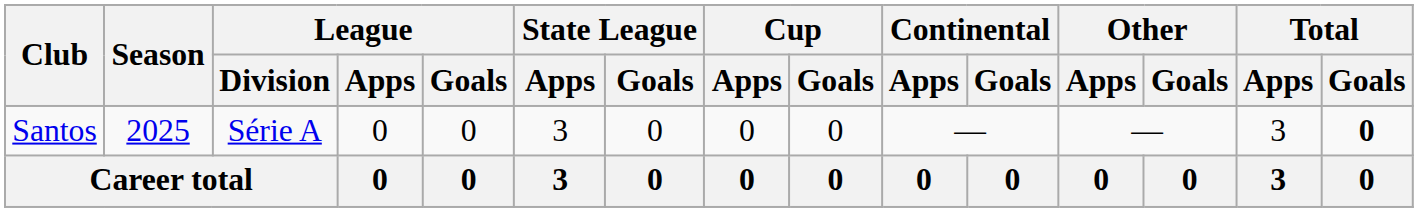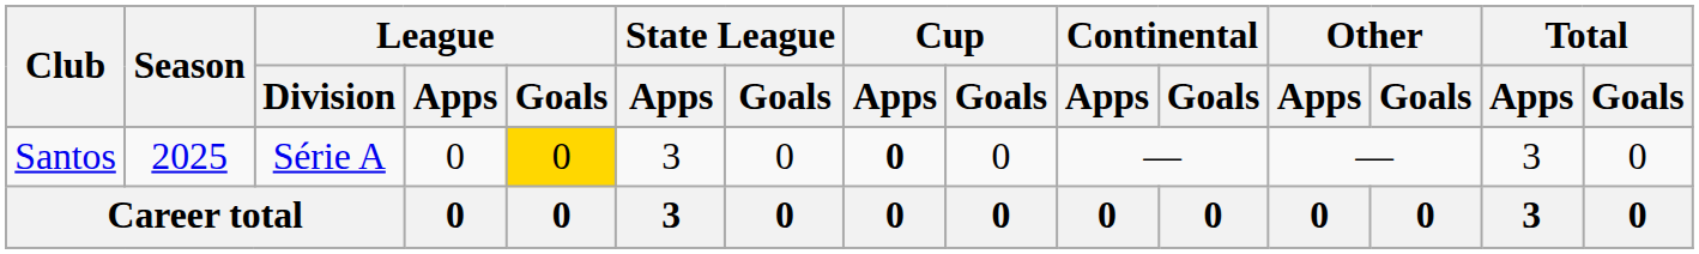Santos | League / Goals: no background -> gold background
Santos | Cup / Apps: normal -> bold
Santos | Total / Goals: bold -> normal
